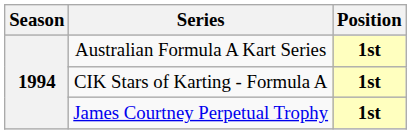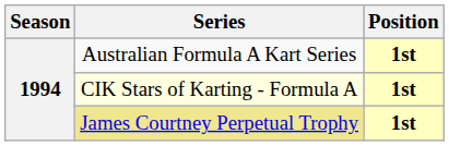CIK Stars of Karting - Formula A | Series: no background -> lightyellow background
James Courtney Perpetual Trophy | Series: no background -> khaki background
